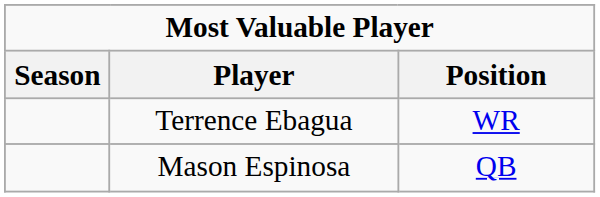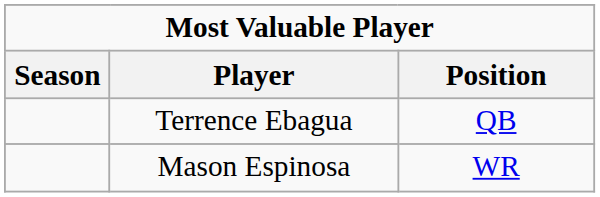Terrence Ebagua | Position: WR -> QB
Mason Espinosa | Position: QB -> WR
